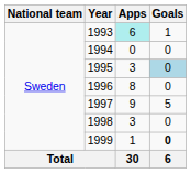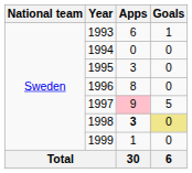1993 | Apps: paleturquoise background -> no background
1995 | Goals: lightblue background -> no background
1997 | Apps: no background -> pink background
1998 | Apps: normal -> bold
1998 | Goals: no background -> khaki background
1999 | Goals: bold -> normal
